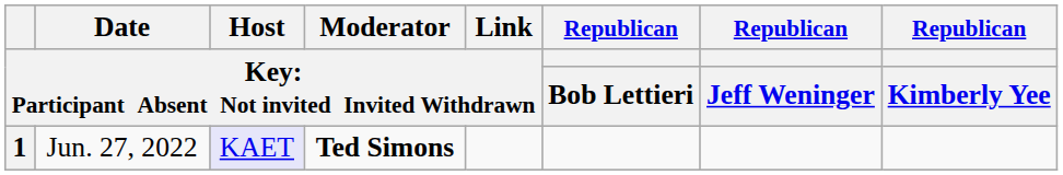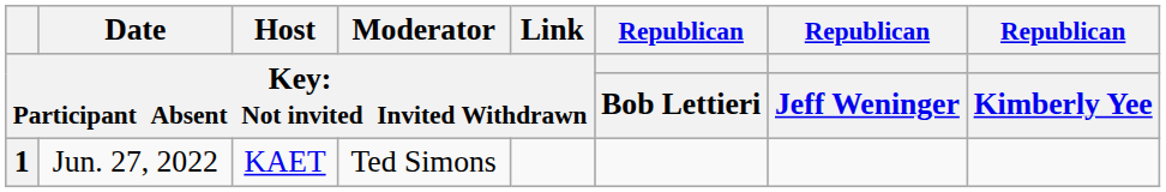1 | column 3: lavender background -> no background
1 | column 4: bold -> normal
